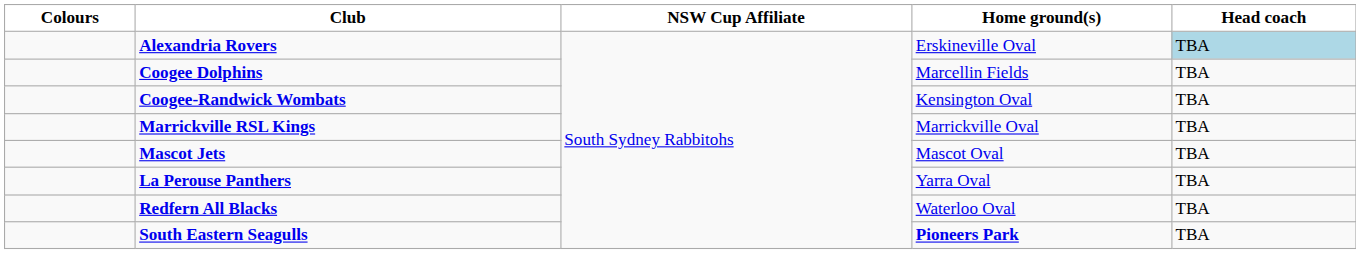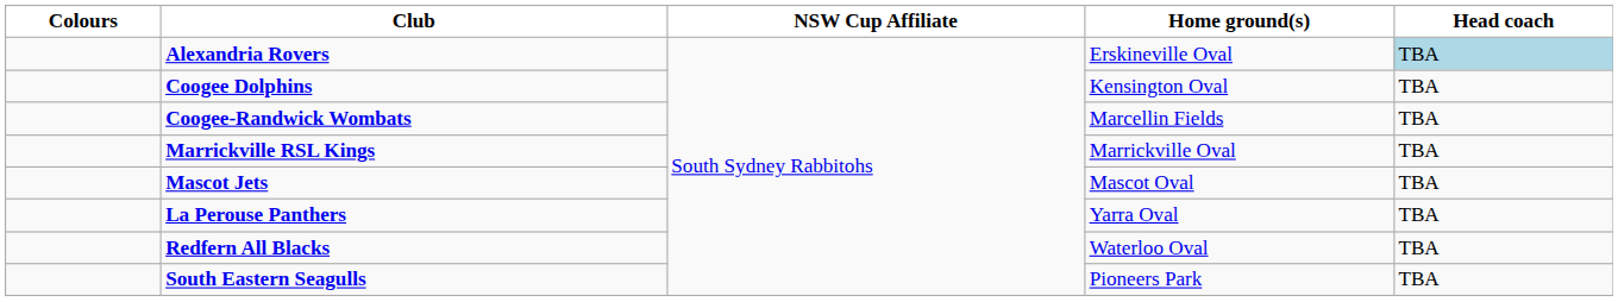Coogee Dolphins | Home ground(s): Marcellin Fields -> Kensington Oval
Coogee-Randwick Wombats | Home ground(s): Kensington Oval -> Marcellin Fields
South Eastern Seagulls | Home ground(s): bold -> normal
